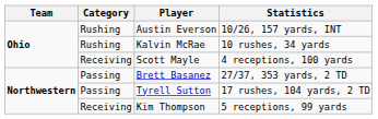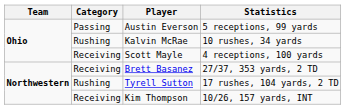Austin Everson | Category: Rushing -> Passing
Austin Everson | Statistics: 10/26, 157 yards, INT -> 5 receptions, 99 yards
Brett Basanez | Category: Passing -> Receiving
Tyrell Sutton | Category: Passing -> Rushing
Kim Thompson | Statistics: 5 receptions, 99 yards -> 10/26, 157 yards, INT
